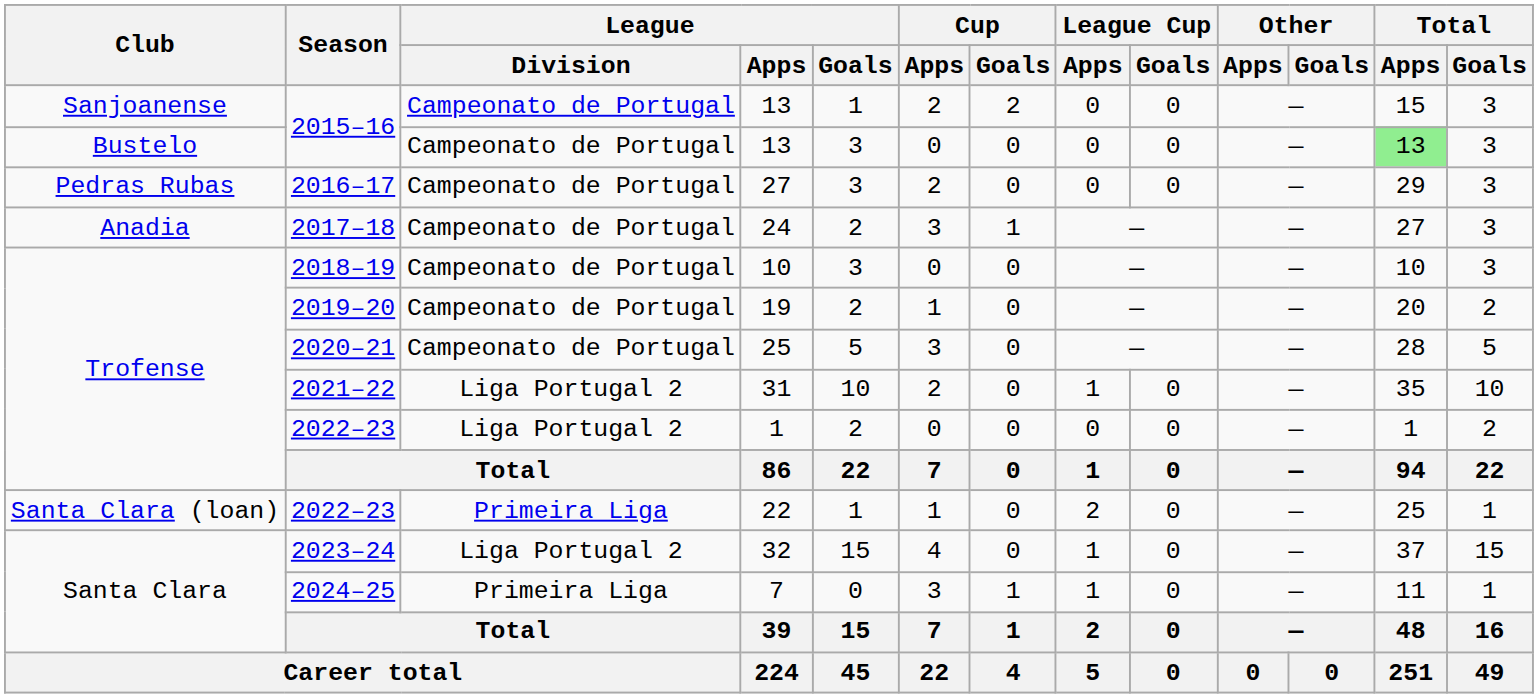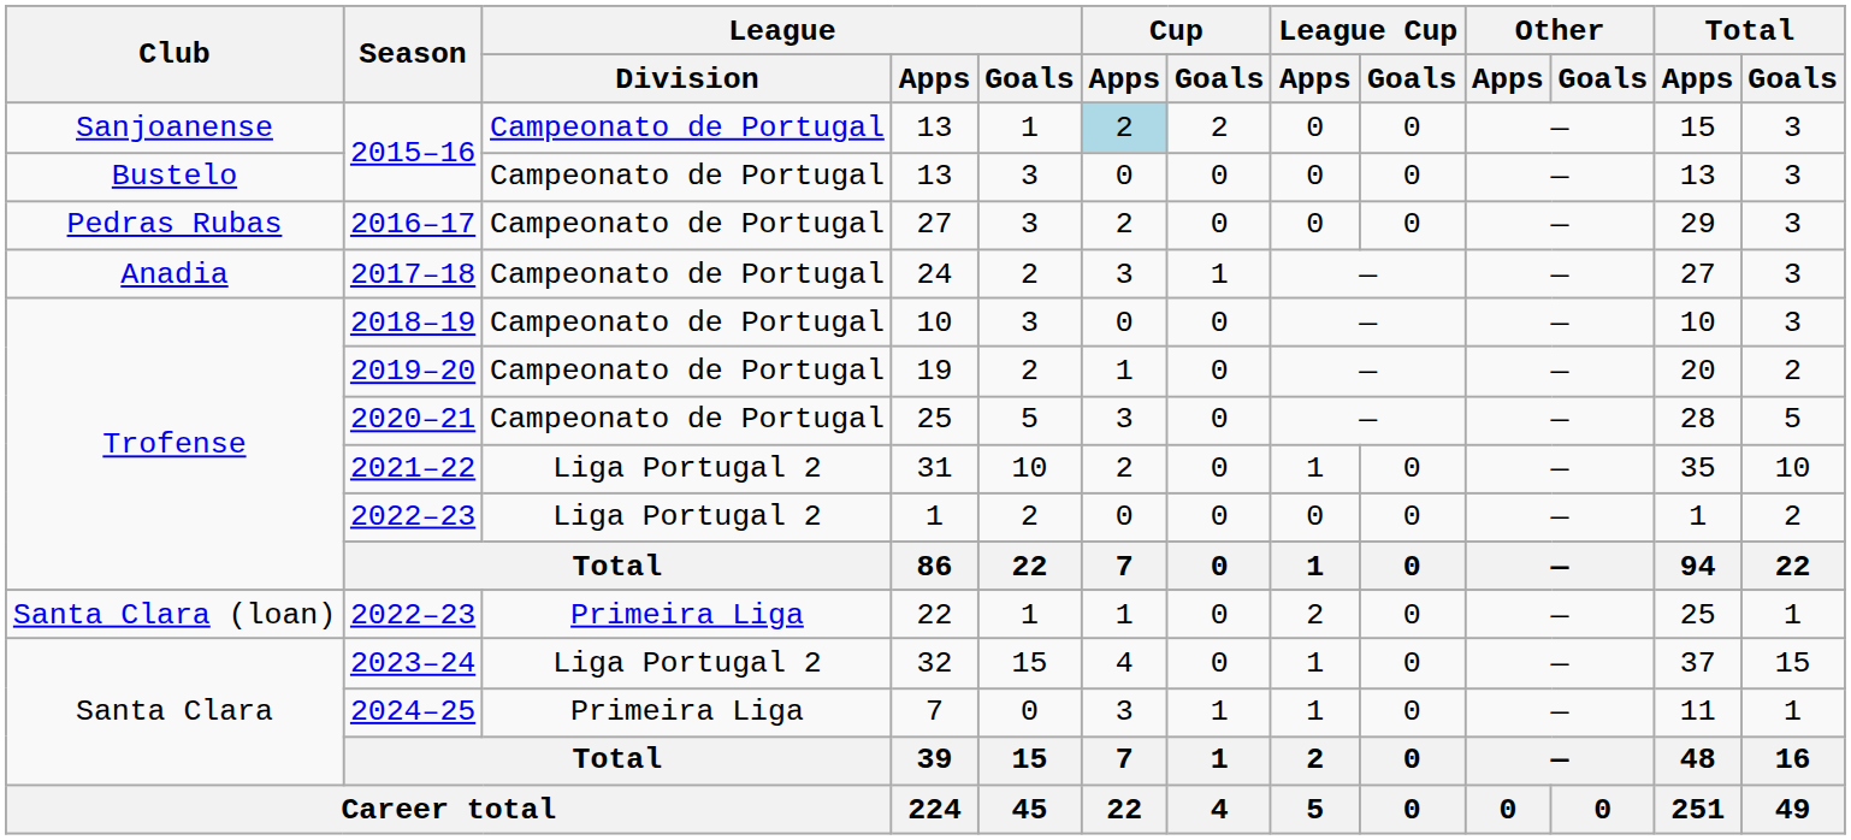Sanjoanense / 13 | Cup / Apps: no background -> lightblue background
Bustelo / 13 | Total / Apps: lightgreen background -> no background
